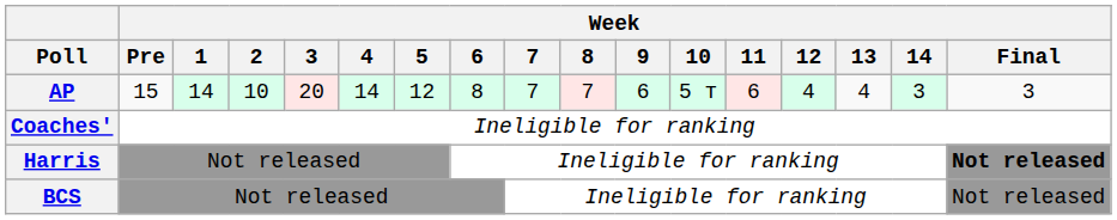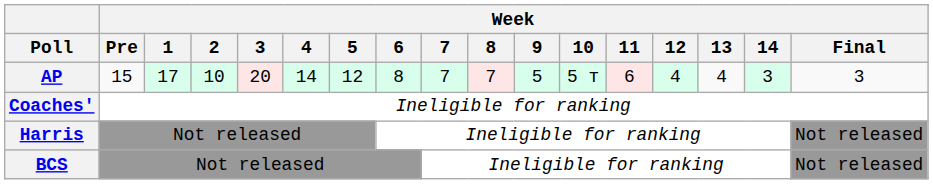AP | Week / 1: 14 -> 17
AP | Week / 9: 6 -> 5
Harris | Week / Final: bold -> normal
